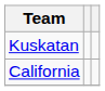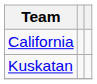rows swapped: California <-> Kuskatan
